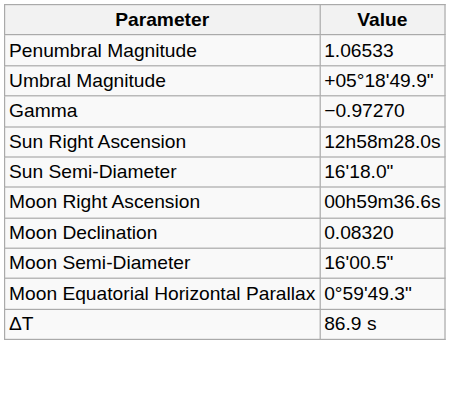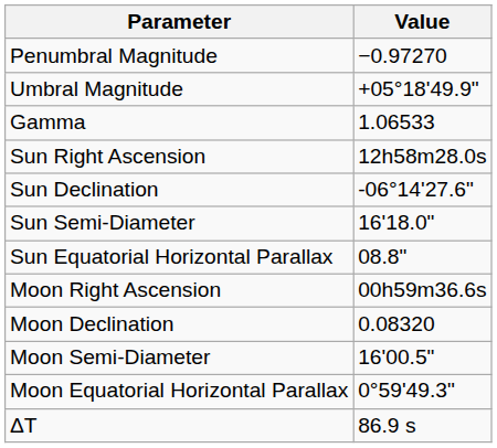Penumbral Magnitude | Value: 1.06533 -> −0.97270
Gamma | Value: −0.97270 -> 1.06533
+ row: Sun Declination | -06°14'27.6"
+ row: Sun Equatorial Horizontal Parallax | 08.8"
